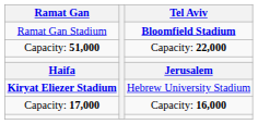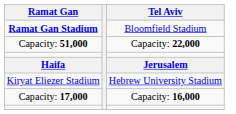Ramat Gan Stadium | Ramat Gan: normal -> bold
Ramat Gan Stadium | Tel Aviv: bold -> normal
Kiryat Eliezer Stadium | Ramat Gan: bold -> normal
